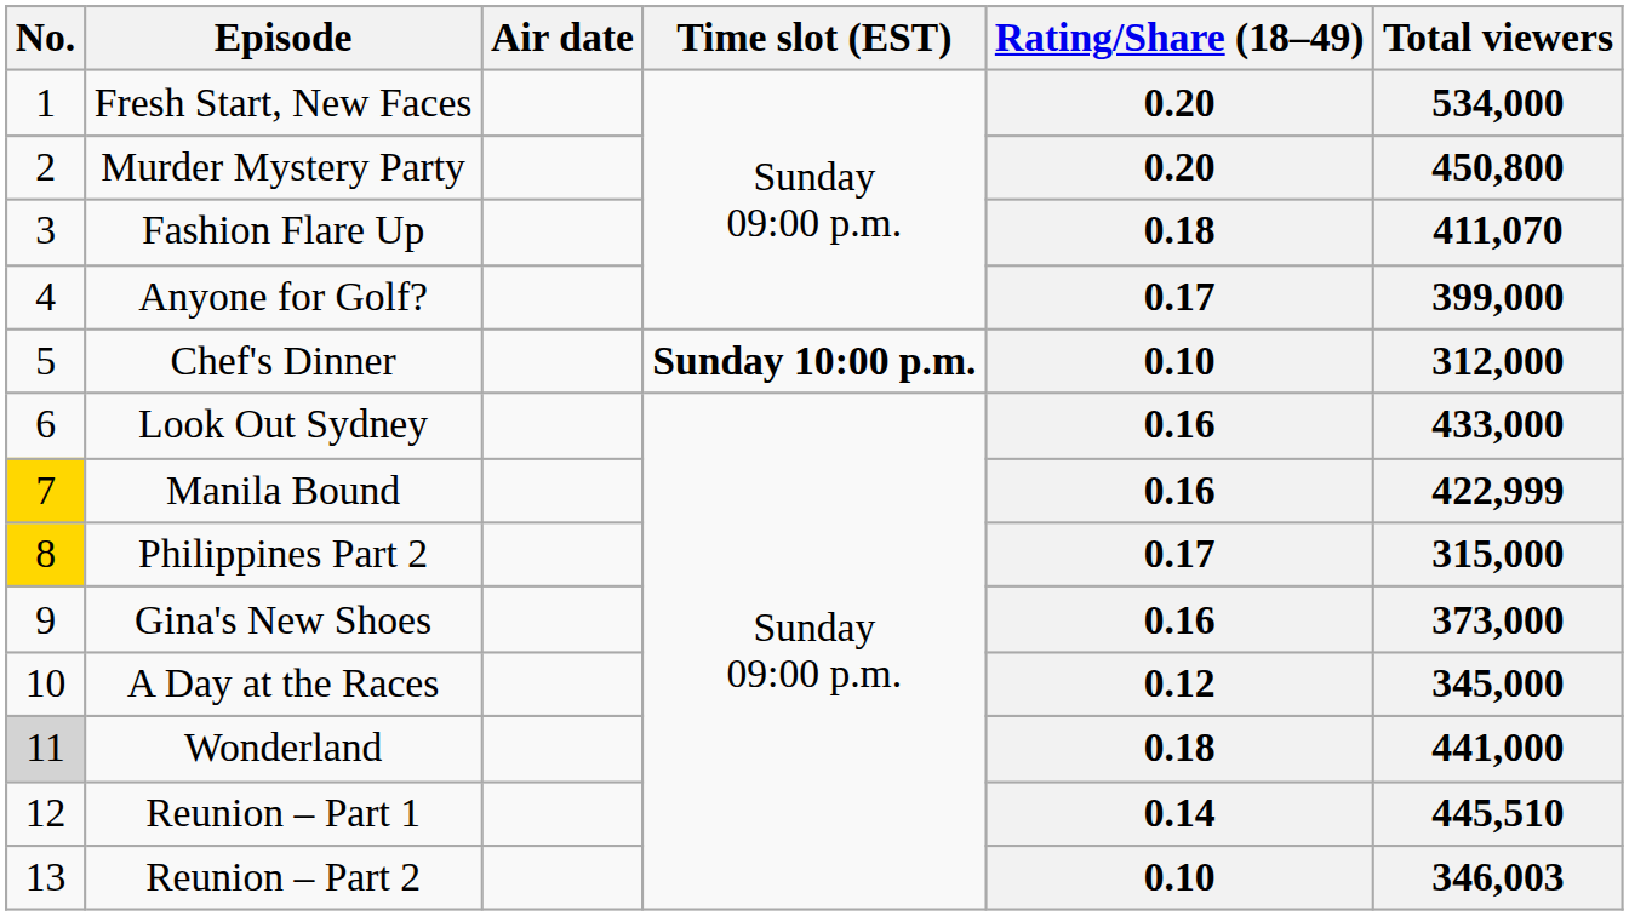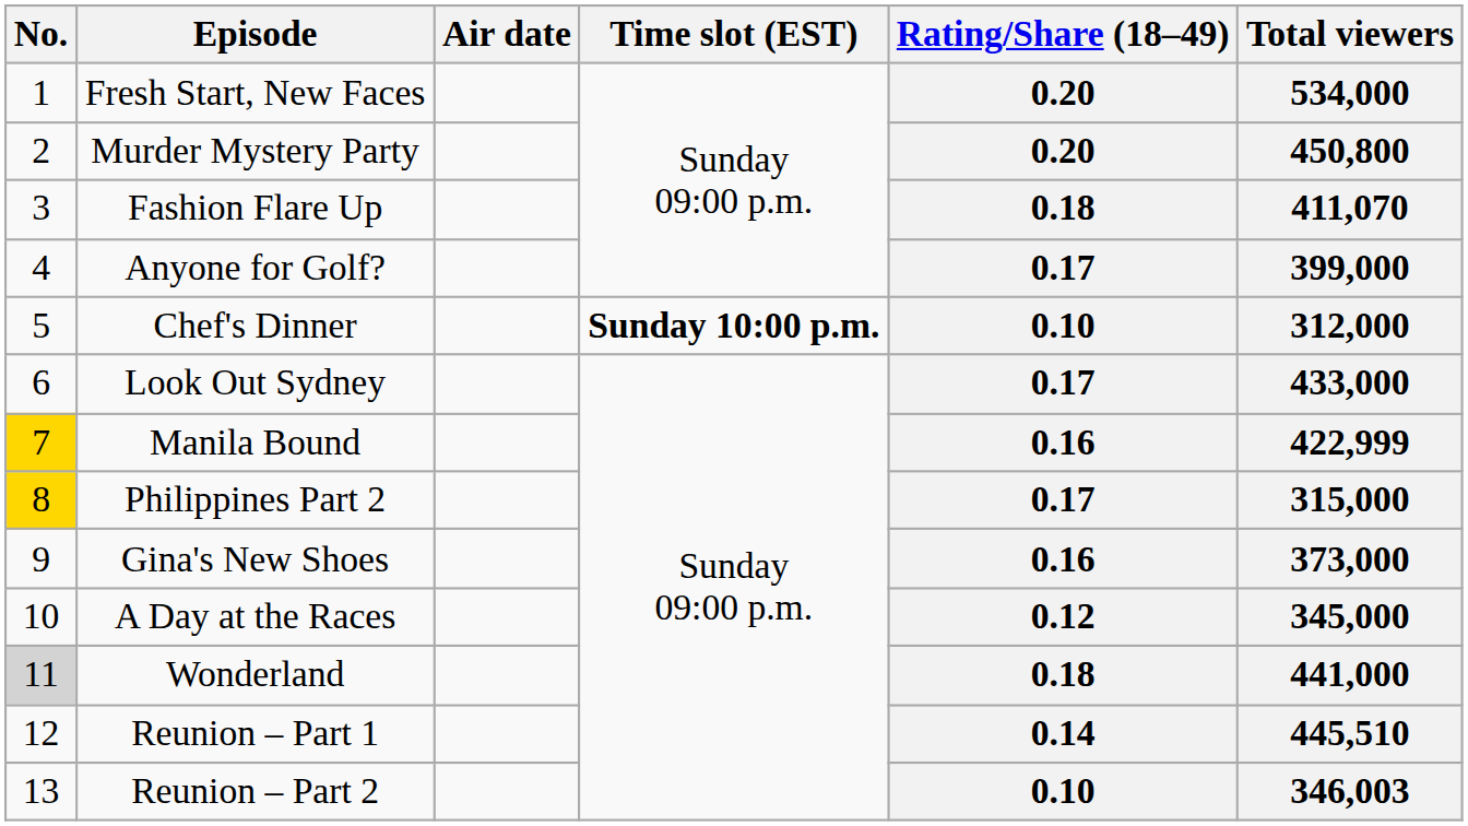Look Out Sydney | Rating/Share (18–49): 0.16 -> 0.17
